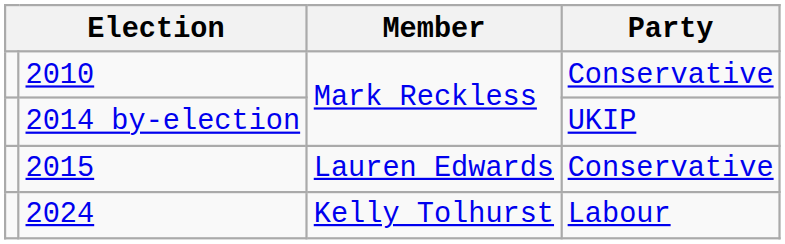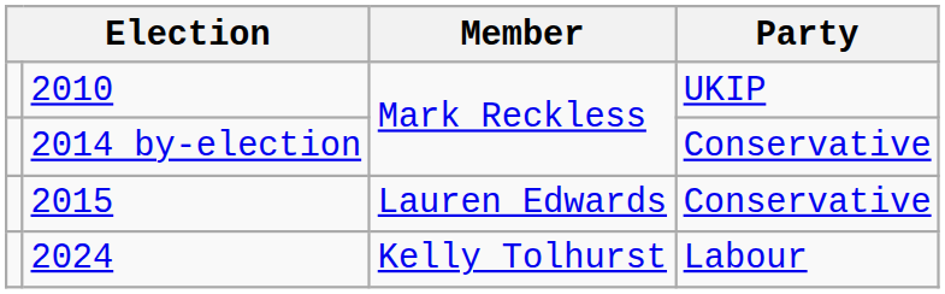2010 | Party: Conservative -> UKIP
2014 by-election | Party: UKIP -> Conservative
